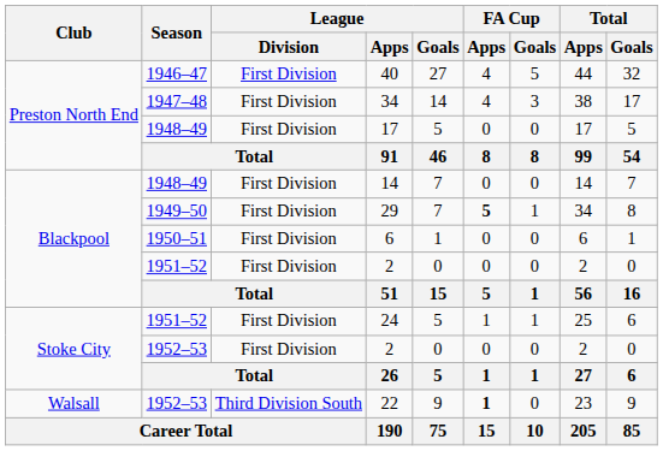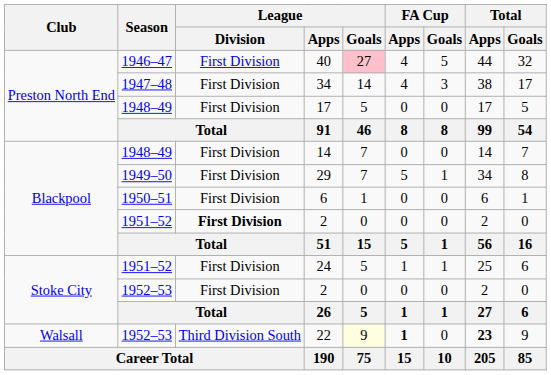40 | League / Goals: no background -> pink background
29 | FA Cup / Apps: bold -> normal
1951–52 / 2 | League / Division: normal -> bold
22 | League / Goals: no background -> lightyellow background
22 | Total / Apps: normal -> bold
